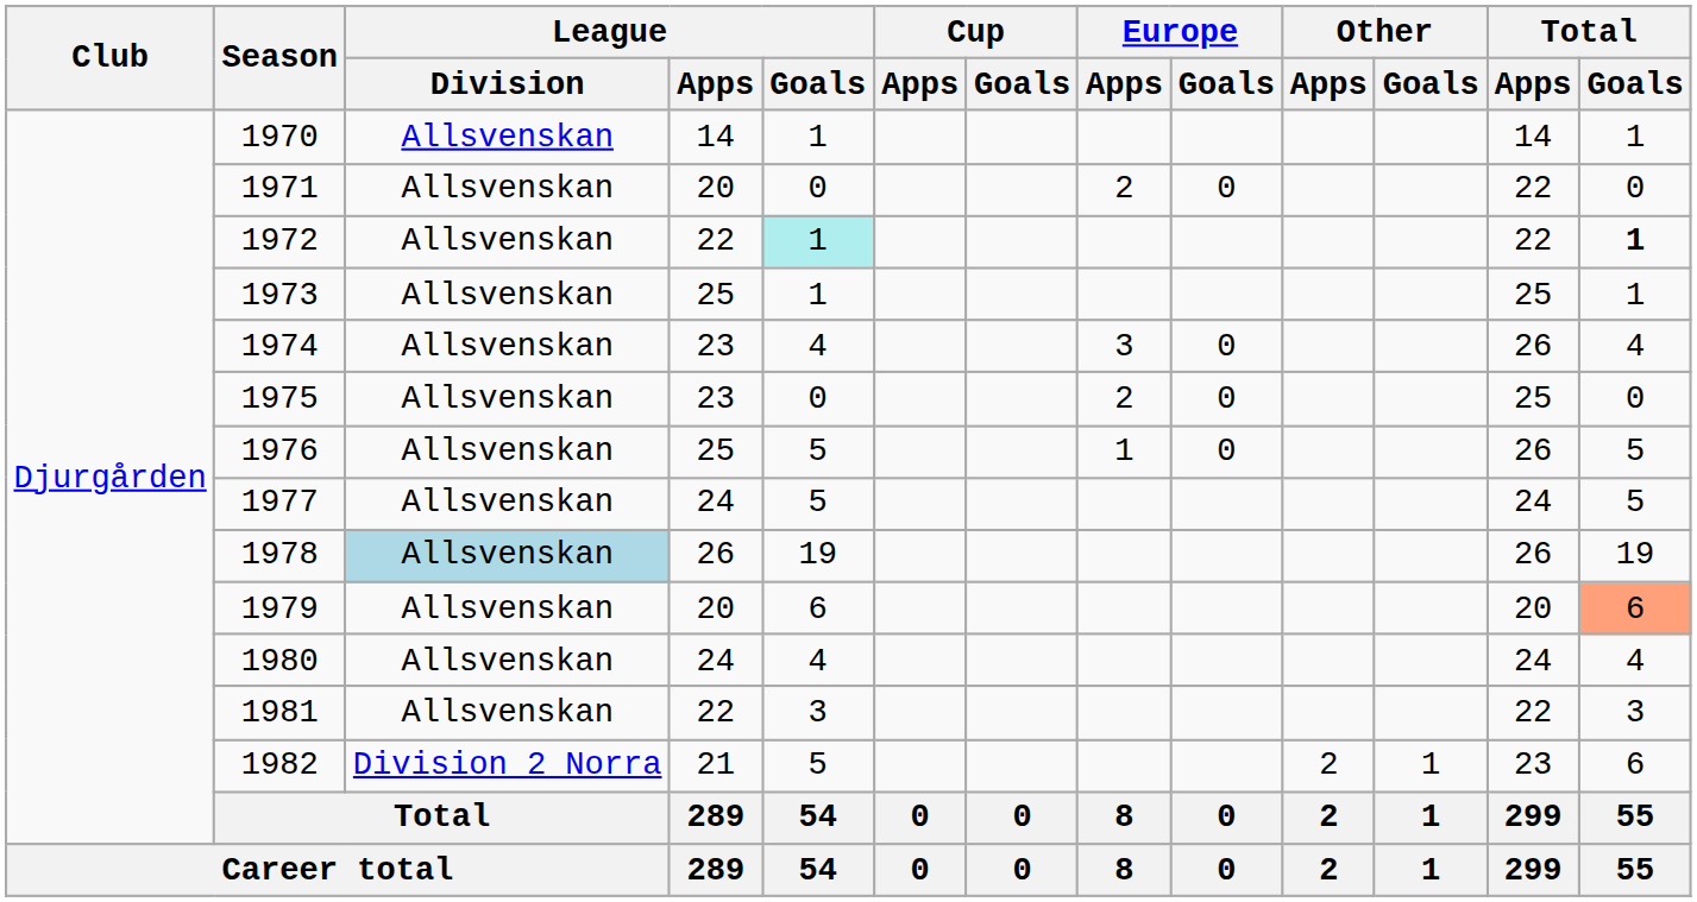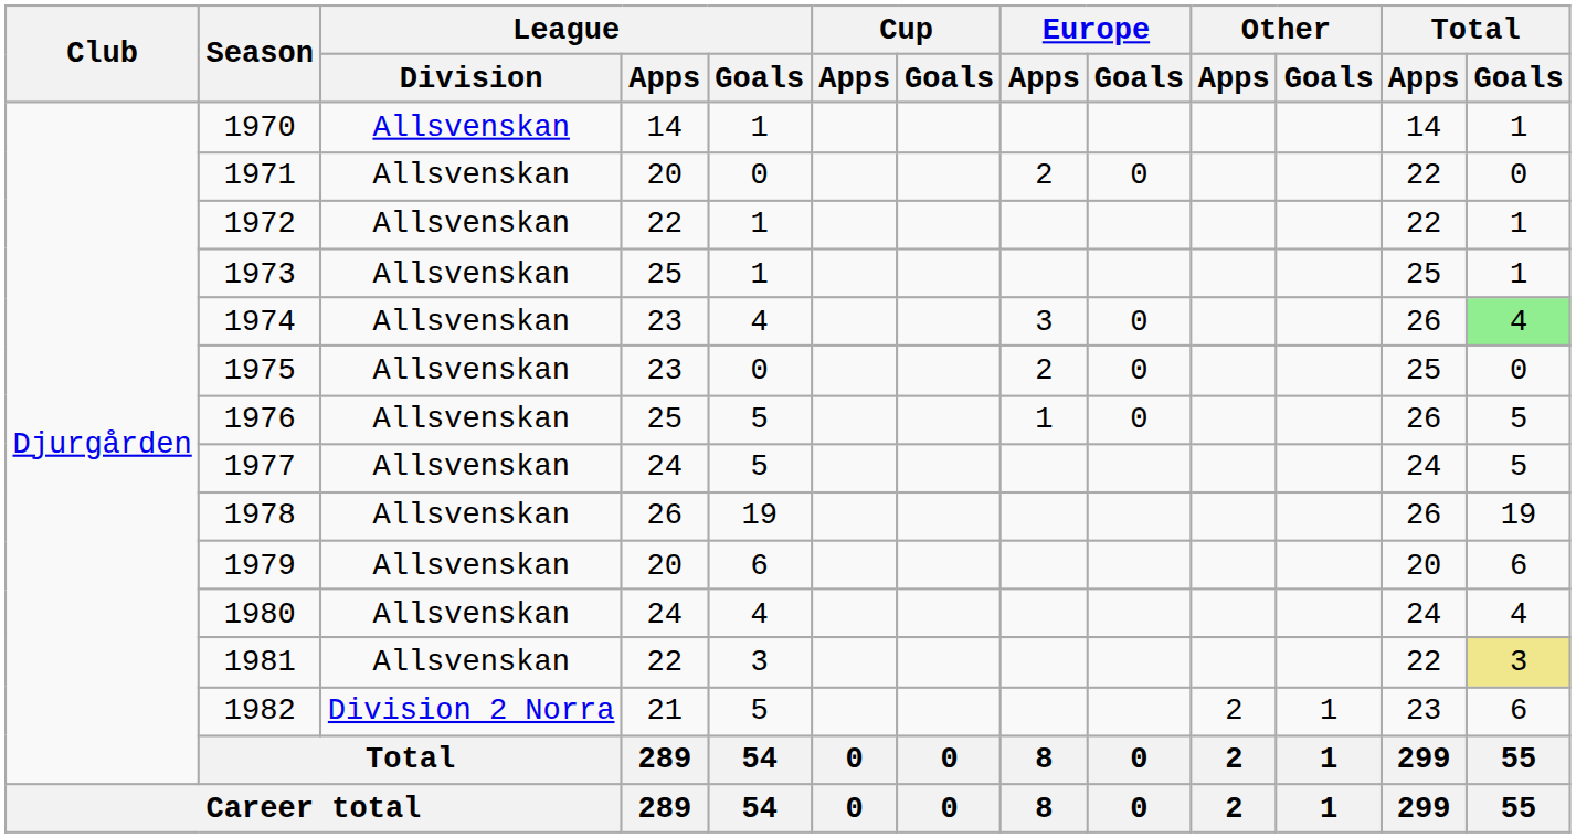1972 | League / Goals: paleturquoise background -> no background
1972 | Total / Goals: bold -> normal
1974 | Total / Goals: no background -> lightgreen background
1978 | League / Division: lightblue background -> no background
1979 | Total / Goals: lightsalmon background -> no background
1981 | Total / Goals: no background -> khaki background
